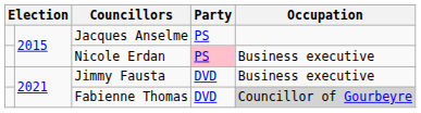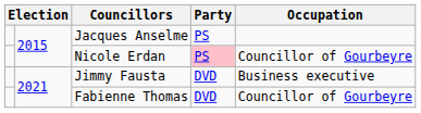Nicole Erdan | Occupation: Business executive -> Councillor of Gourbeyre
Fabienne Thomas | Occupation: lightgrey background -> no background
